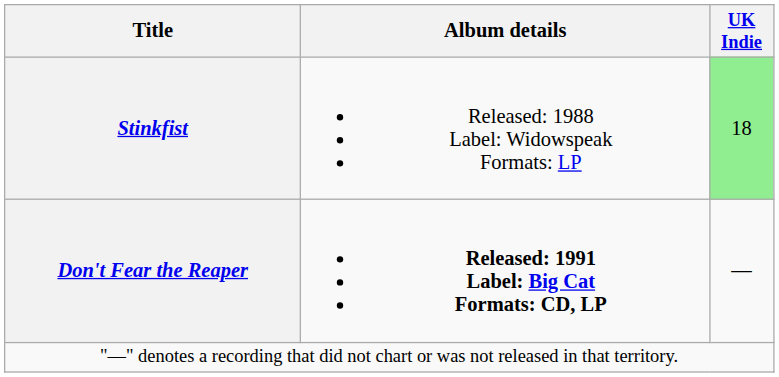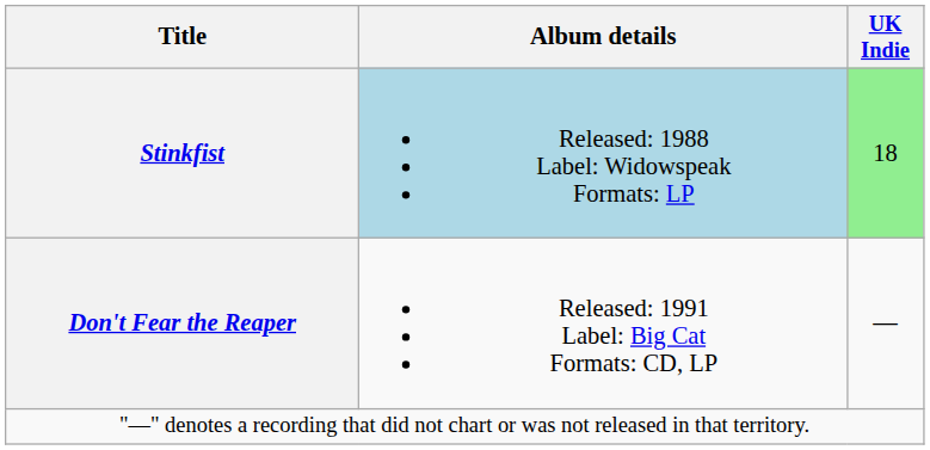Stinkfist | Album details: no background -> lightblue background
Don't Fear the Reaper | Album details: bold -> normal
